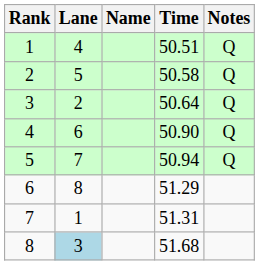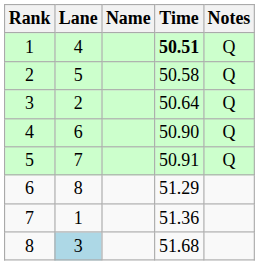row 2 | Time: normal -> bold
row 6 | Time: 50.94 -> 50.91
row 8 | Time: 51.31 -> 51.36
